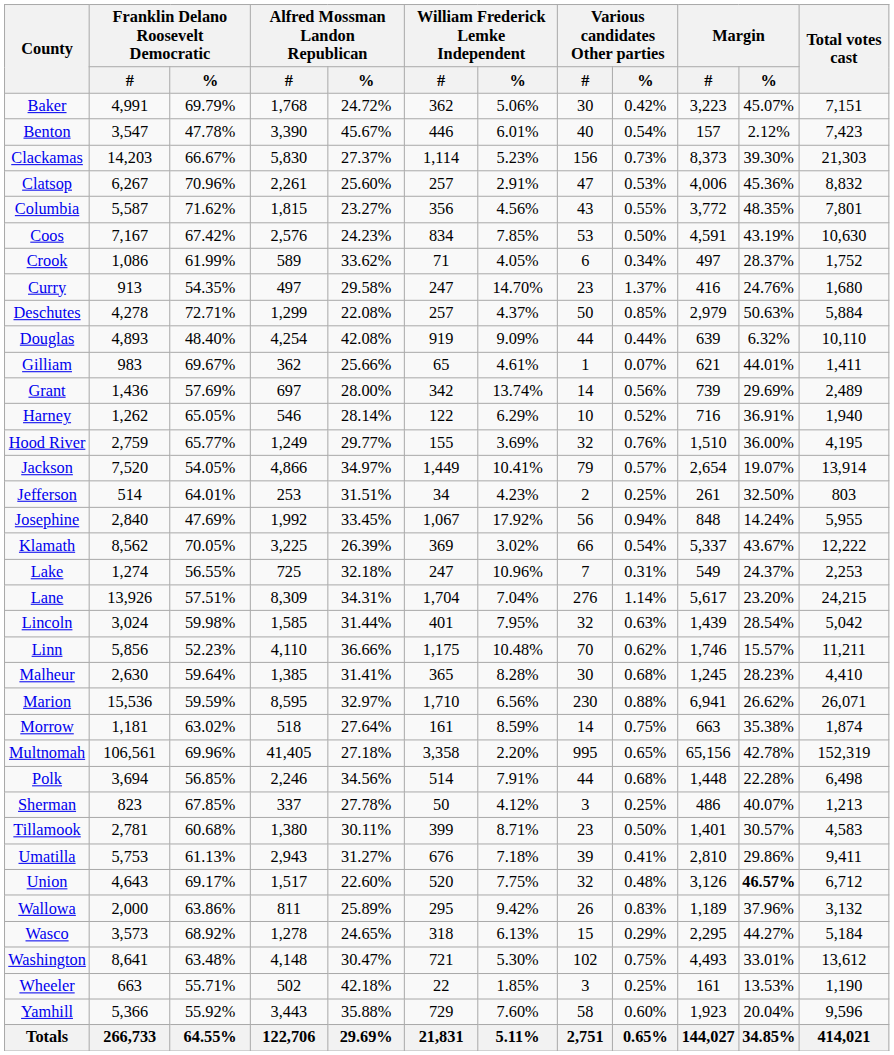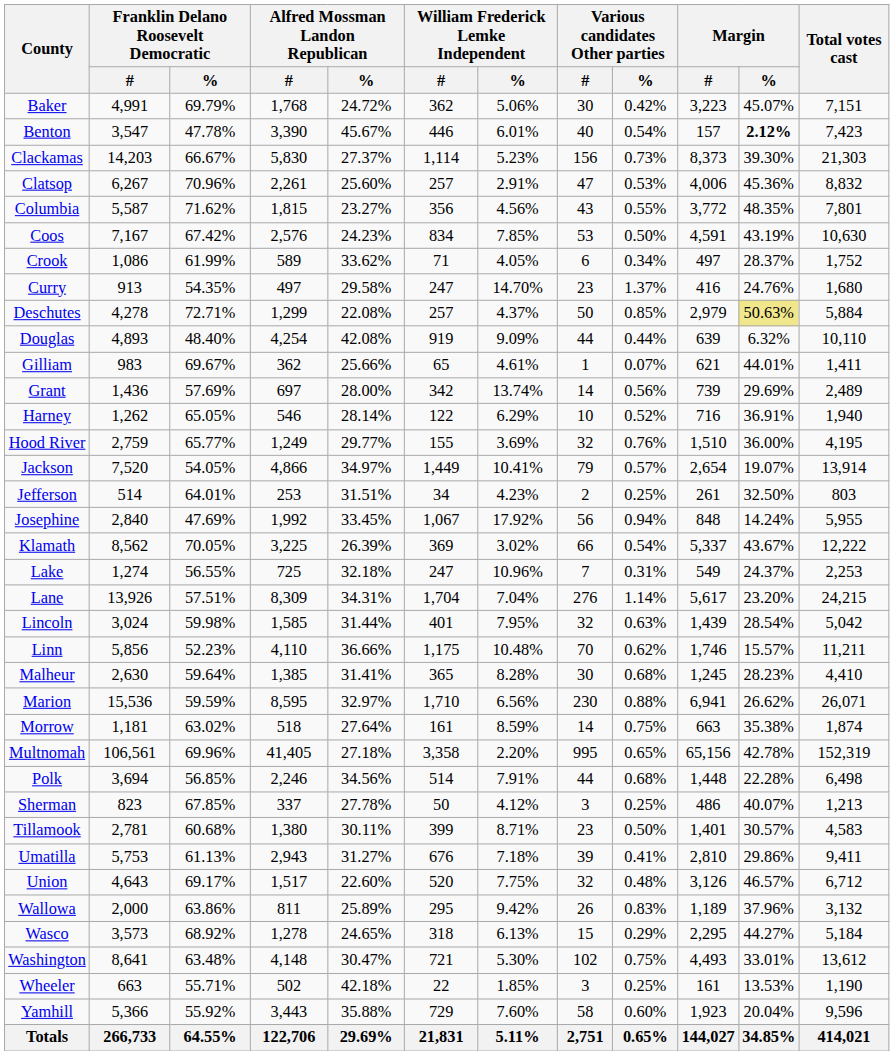Benton | Margin / %: normal -> bold
Deschutes | Margin / %: no background -> khaki background
Union | Margin / %: bold -> normal
